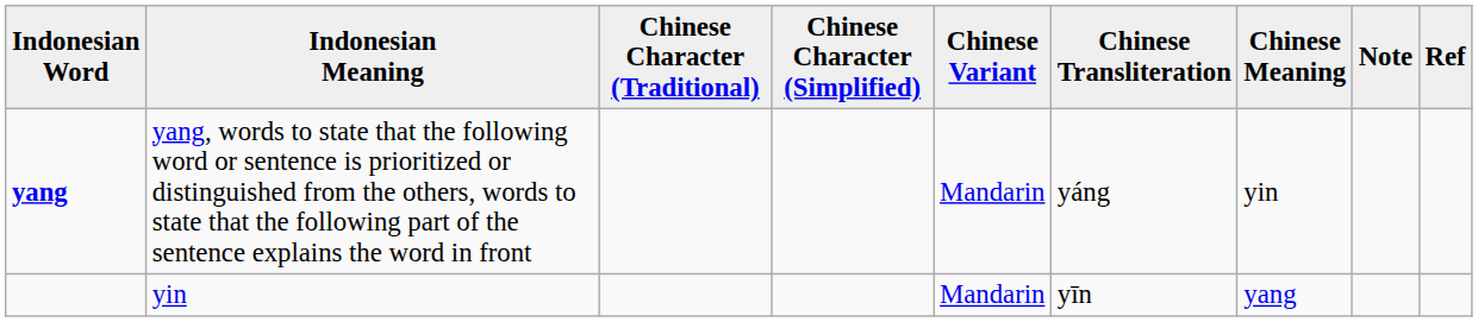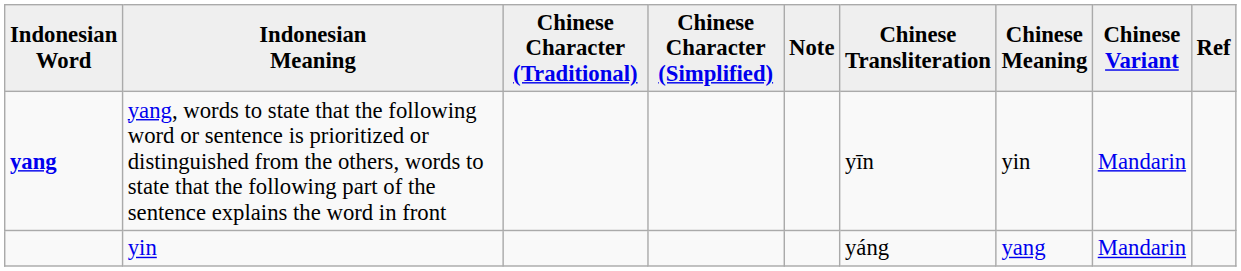columns swapped: Chinese Variant <-> Note
row 2 | Chinese Transliteration: yáng -> yīn
row 3 | Chinese Transliteration: yīn -> yáng
